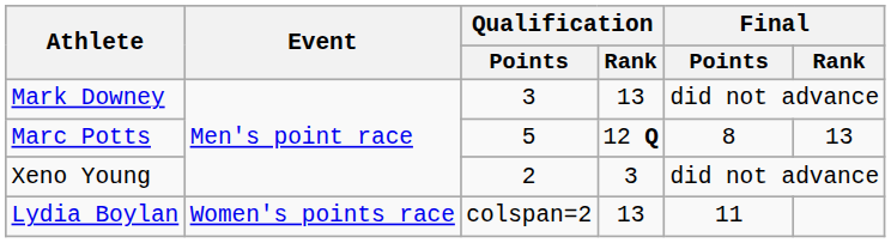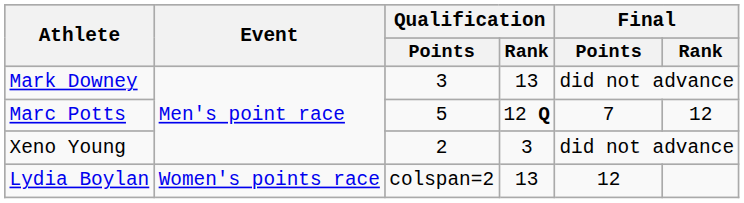Marc Potts | Final / Points: 8 -> 7
Marc Potts | Final / Rank: 13 -> 12
Lydia Boylan | Final / Points: 11 -> 12
